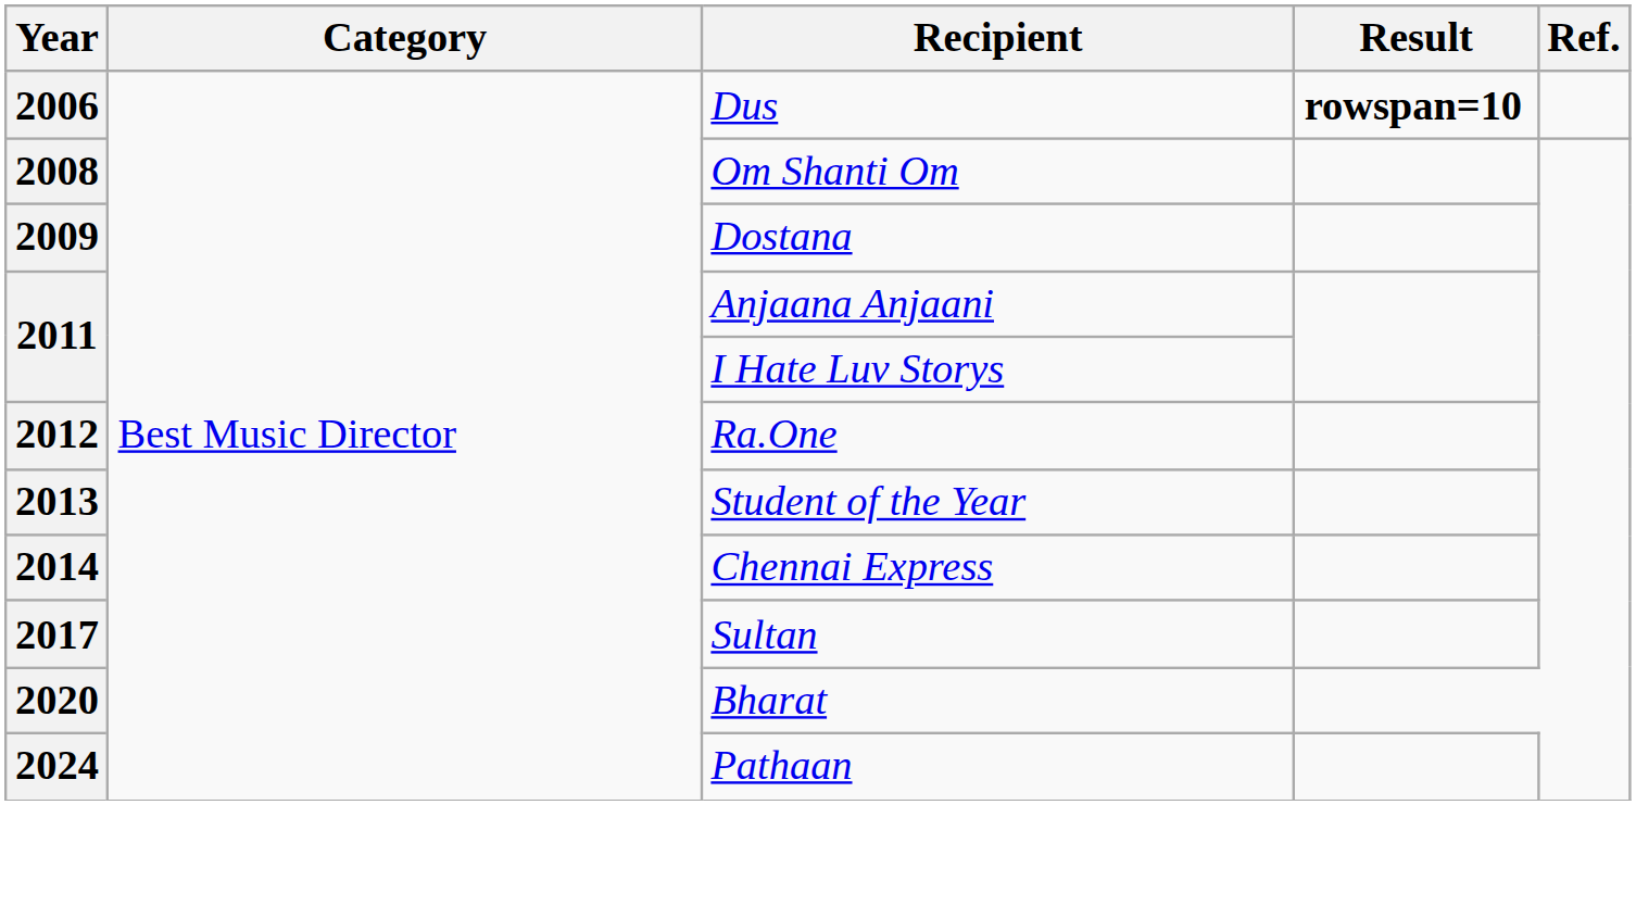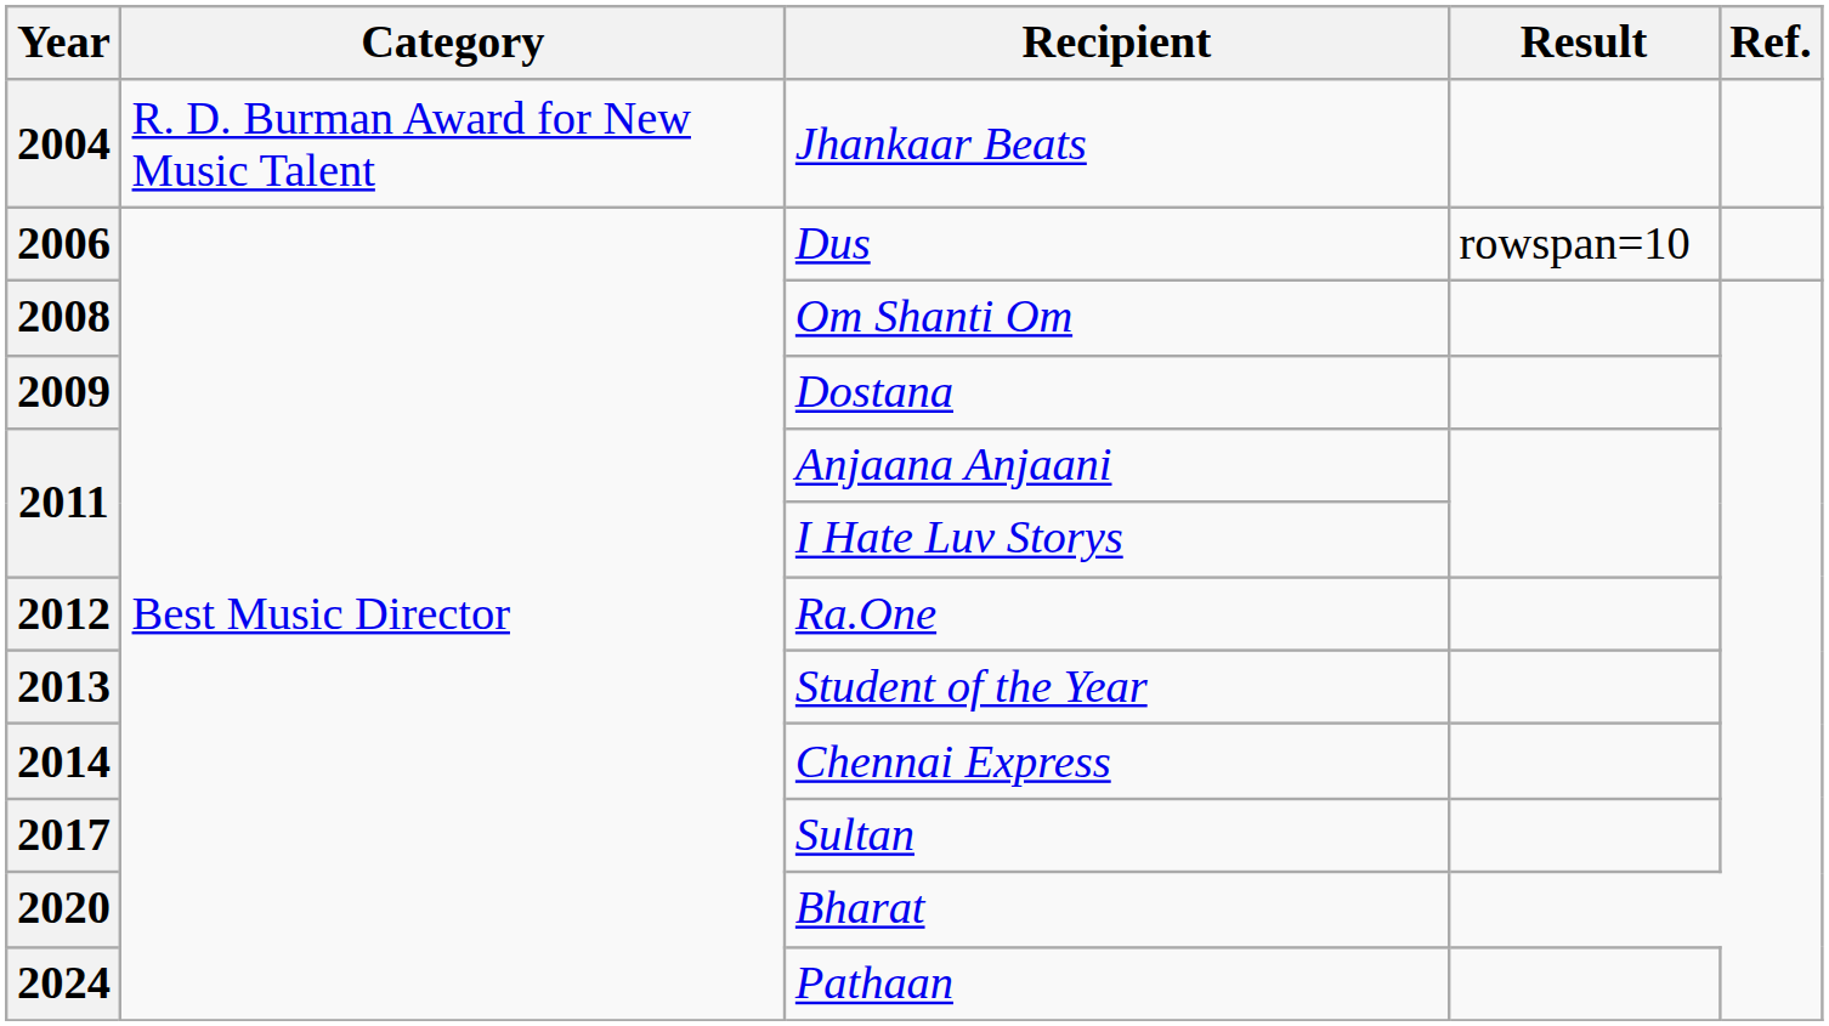+ row: 2004 | R. D. Burman Award for New Music Talent | Jhankaar Beats
2006 | Result: bold -> normal
